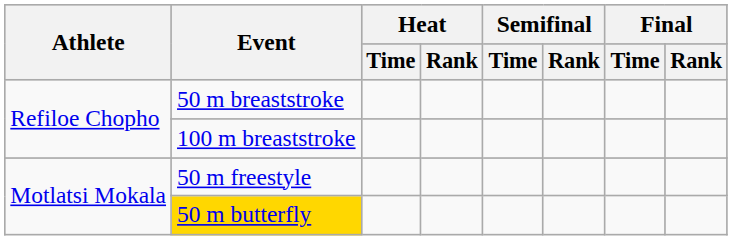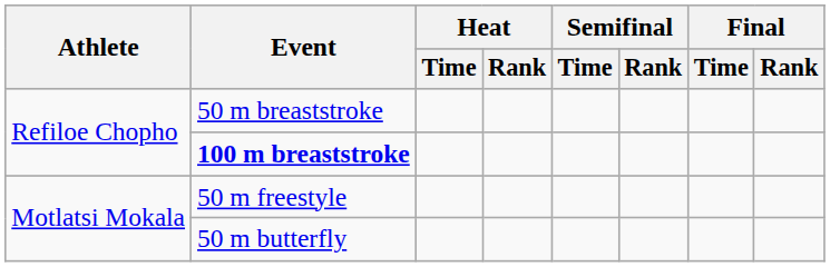100 m breaststroke | Event: normal -> bold
50 m butterfly | Event: gold background -> no background
